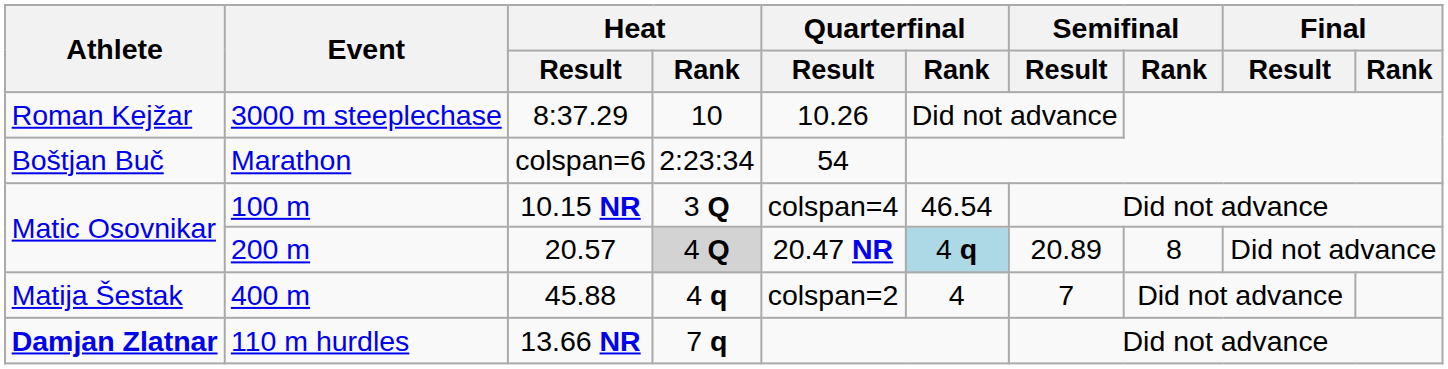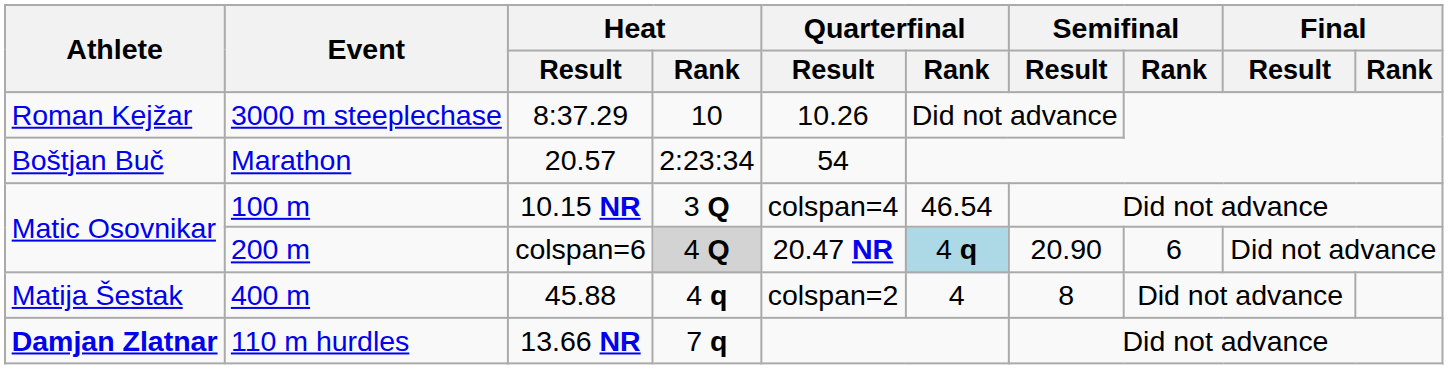Marathon | Heat / Result: colspan=6 -> 20.57
200 m | Heat / Result: 20.57 -> colspan=6
200 m | Semifinal / Result: 20.89 -> 20.90
200 m | Semifinal / Rank: 8 -> 6
400 m | Semifinal / Result: 7 -> 8
